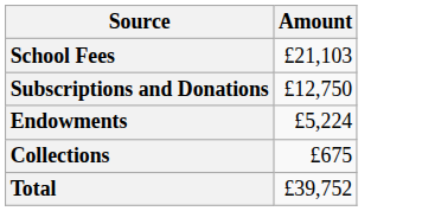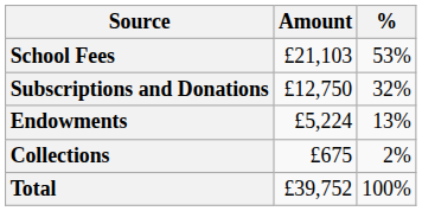+ column: % | 53% | 32% | 13% | 2% | 100%
